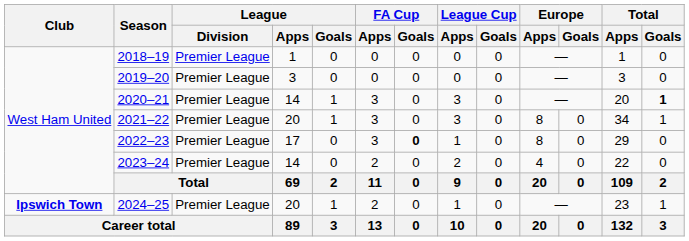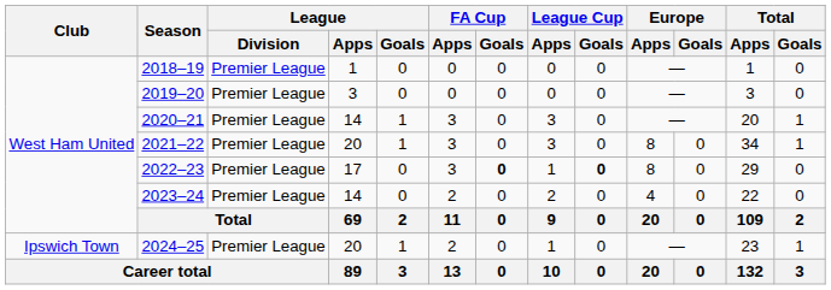2020–21 | Total / Goals: bold -> normal
2022–23 | League Cup / Goals: normal -> bold
2024–25 | Club: bold -> normal
